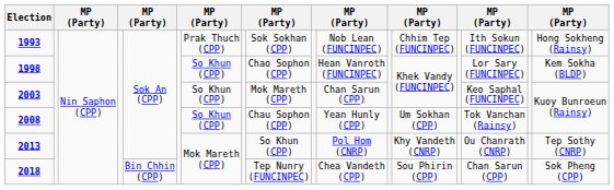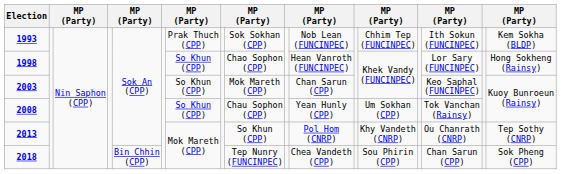1993 | column 17: Hong Sokheng (Rainsy) -> Kem Sokha (BLDP)
1998 | column 17: Kem Sokha (BLDP) -> Hong Sokheng (Rainsy)
